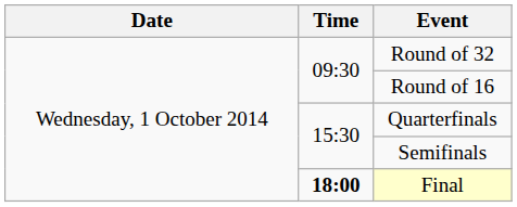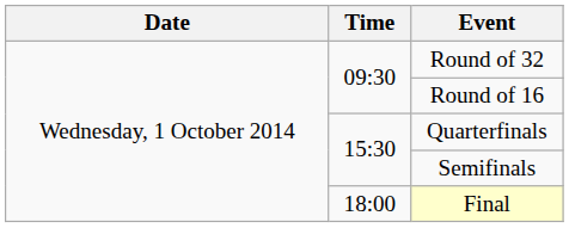Final | Time: bold -> normal
